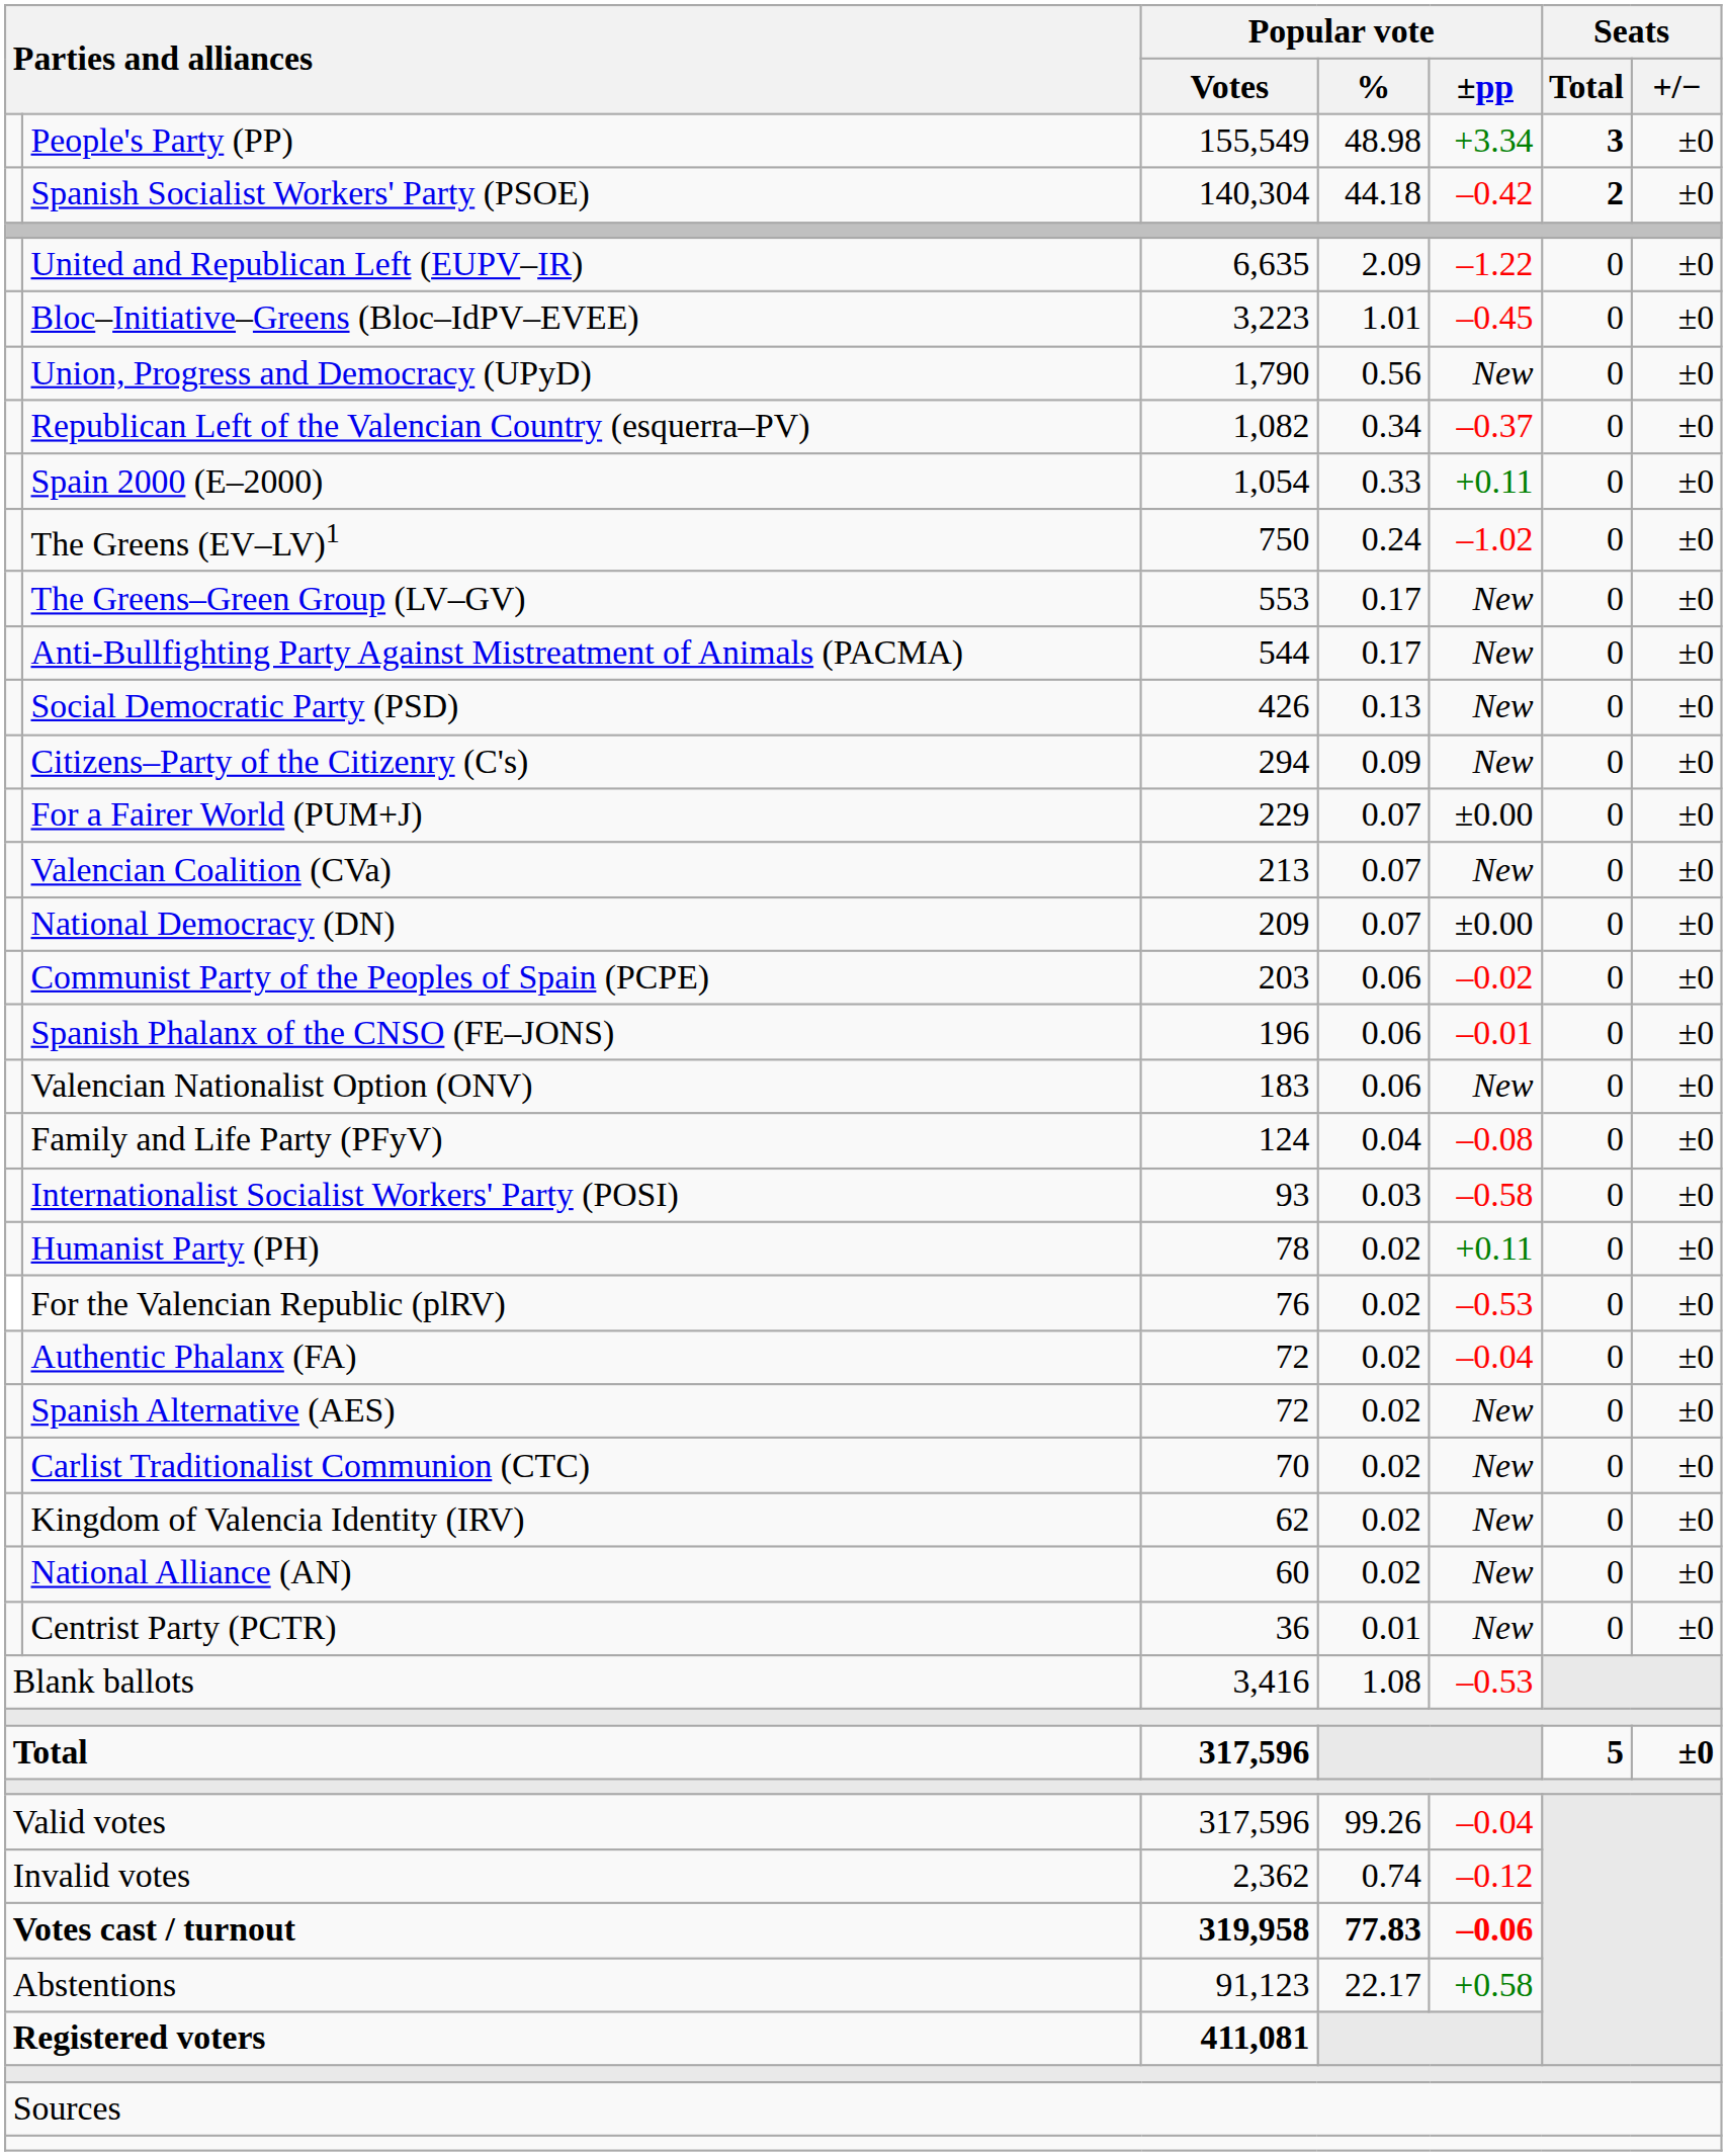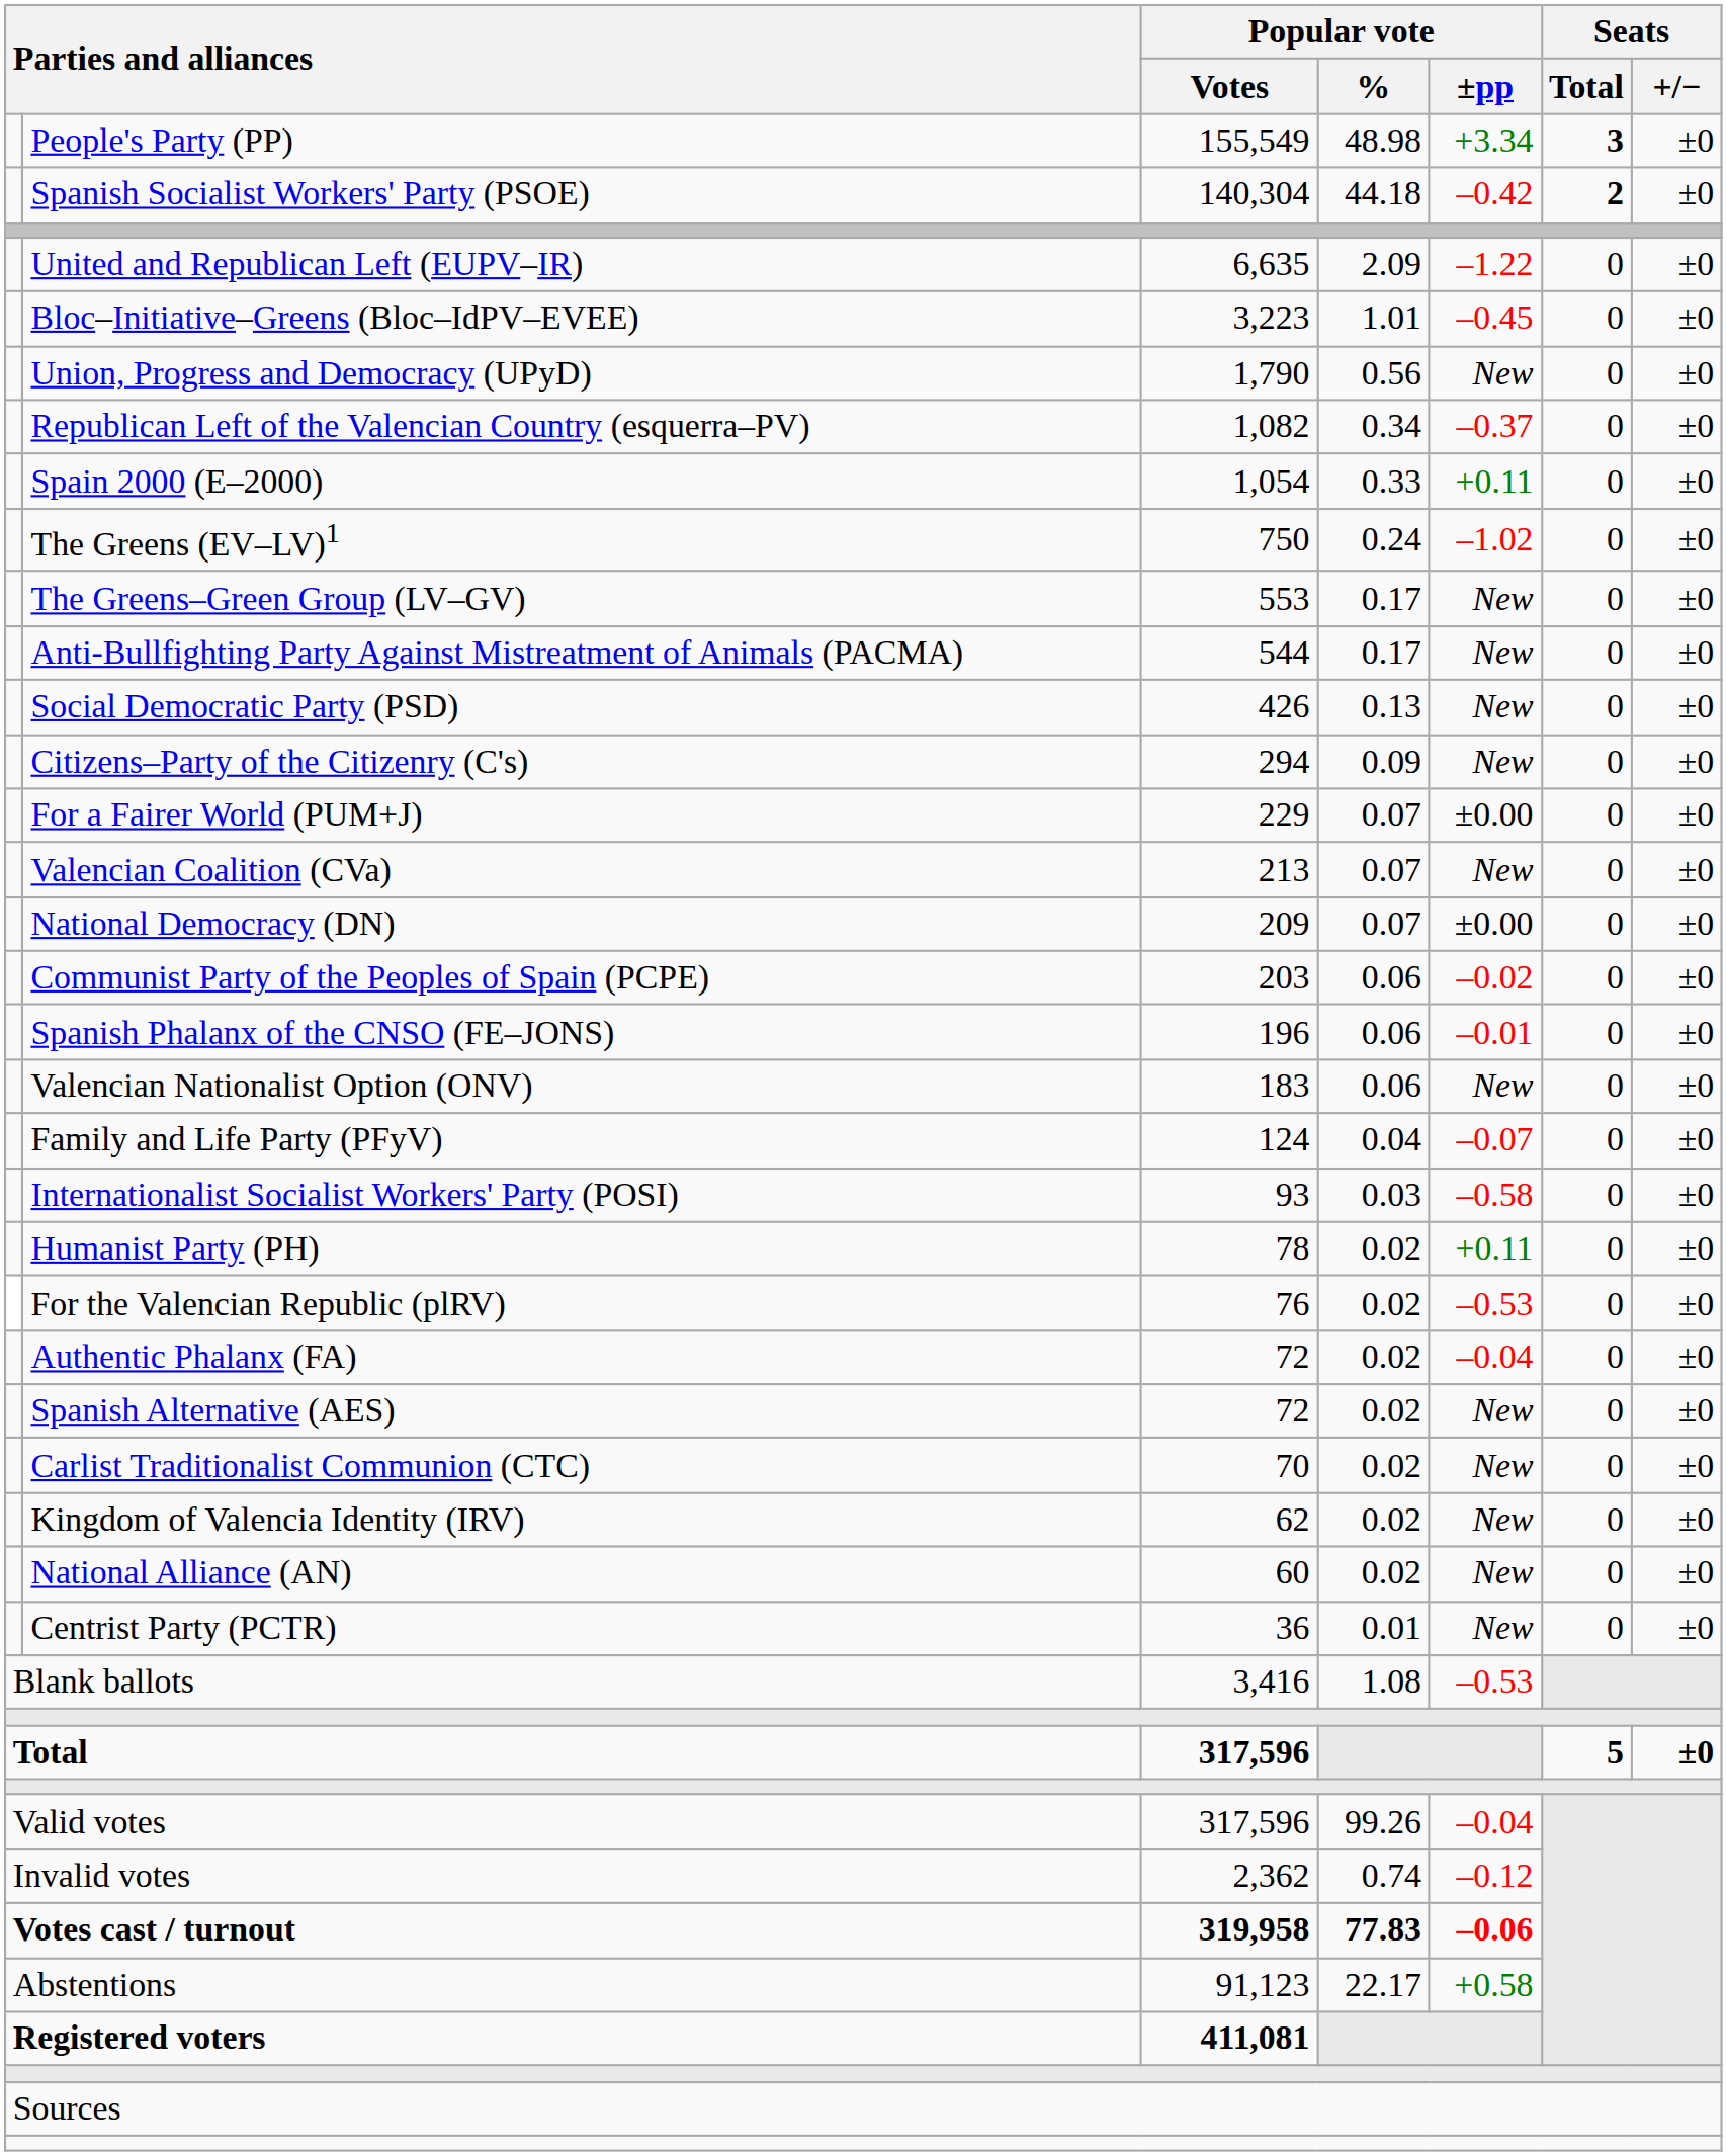Family and Life Party (PFyV) | Popular vote / ±pp: –0.08 -> –0.07
